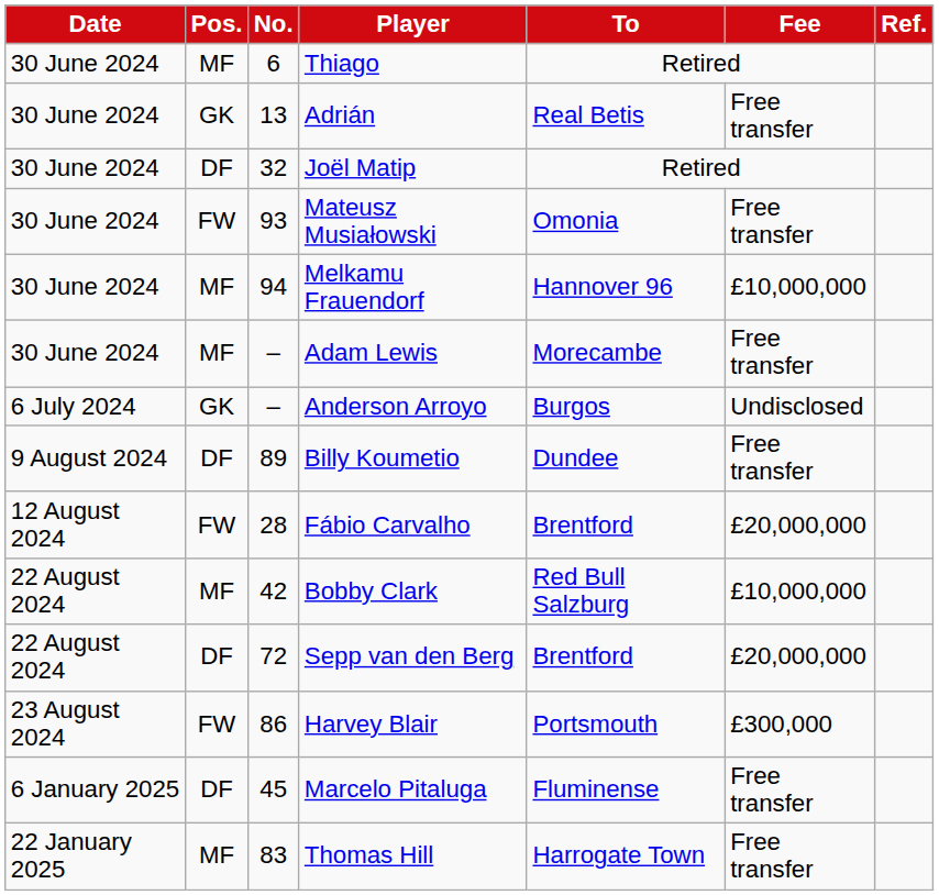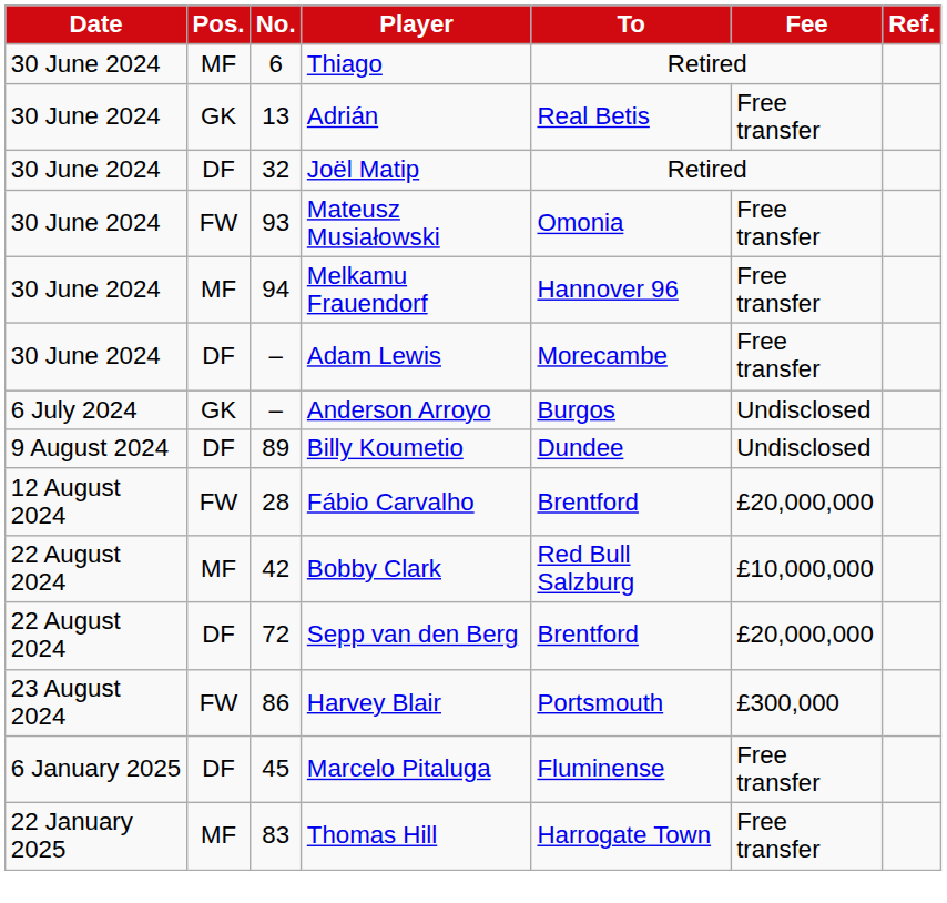Melkamu Frauendorf | Fee: £10,000,000 -> Free transfer
Adam Lewis | Pos.: MF -> DF
Billy Koumetio | Fee: Free transfer -> Undisclosed
